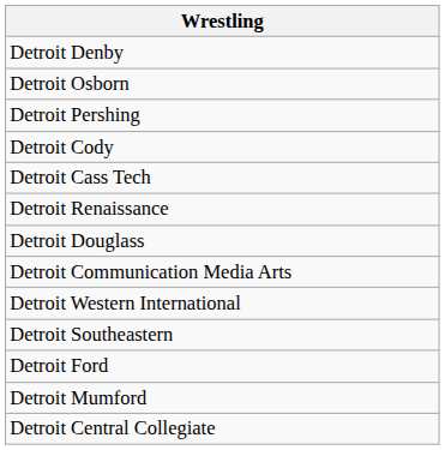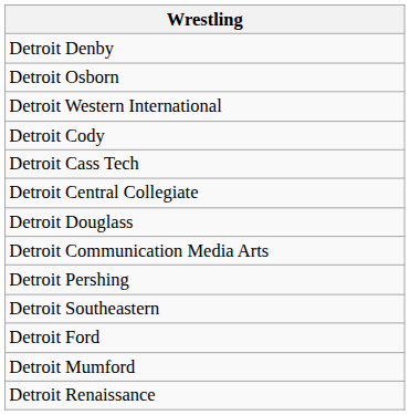row 4 | column 1: Detroit Pershing -> Detroit Western International
row 7 | column 1: Detroit Renaissance -> Detroit Central Collegiate
row 10 | column 1: Detroit Western International -> Detroit Pershing
row 14 | column 1: Detroit Central Collegiate -> Detroit Renaissance
